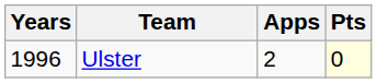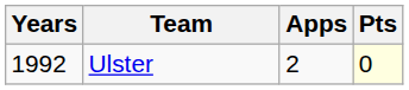Ulster | Years: 1996 -> 1992
